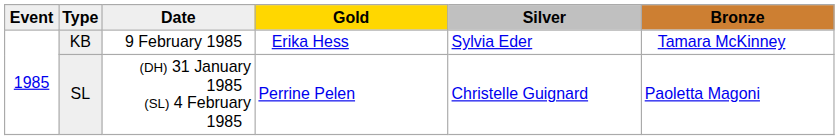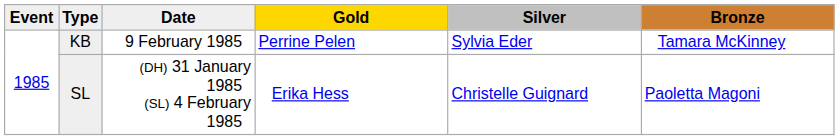KB | Gold: Erika Hess -> Perrine Pelen
SL | Gold: Perrine Pelen -> Erika Hess
